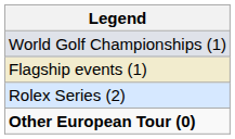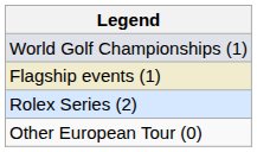row 5 | column 1: bold -> normal
